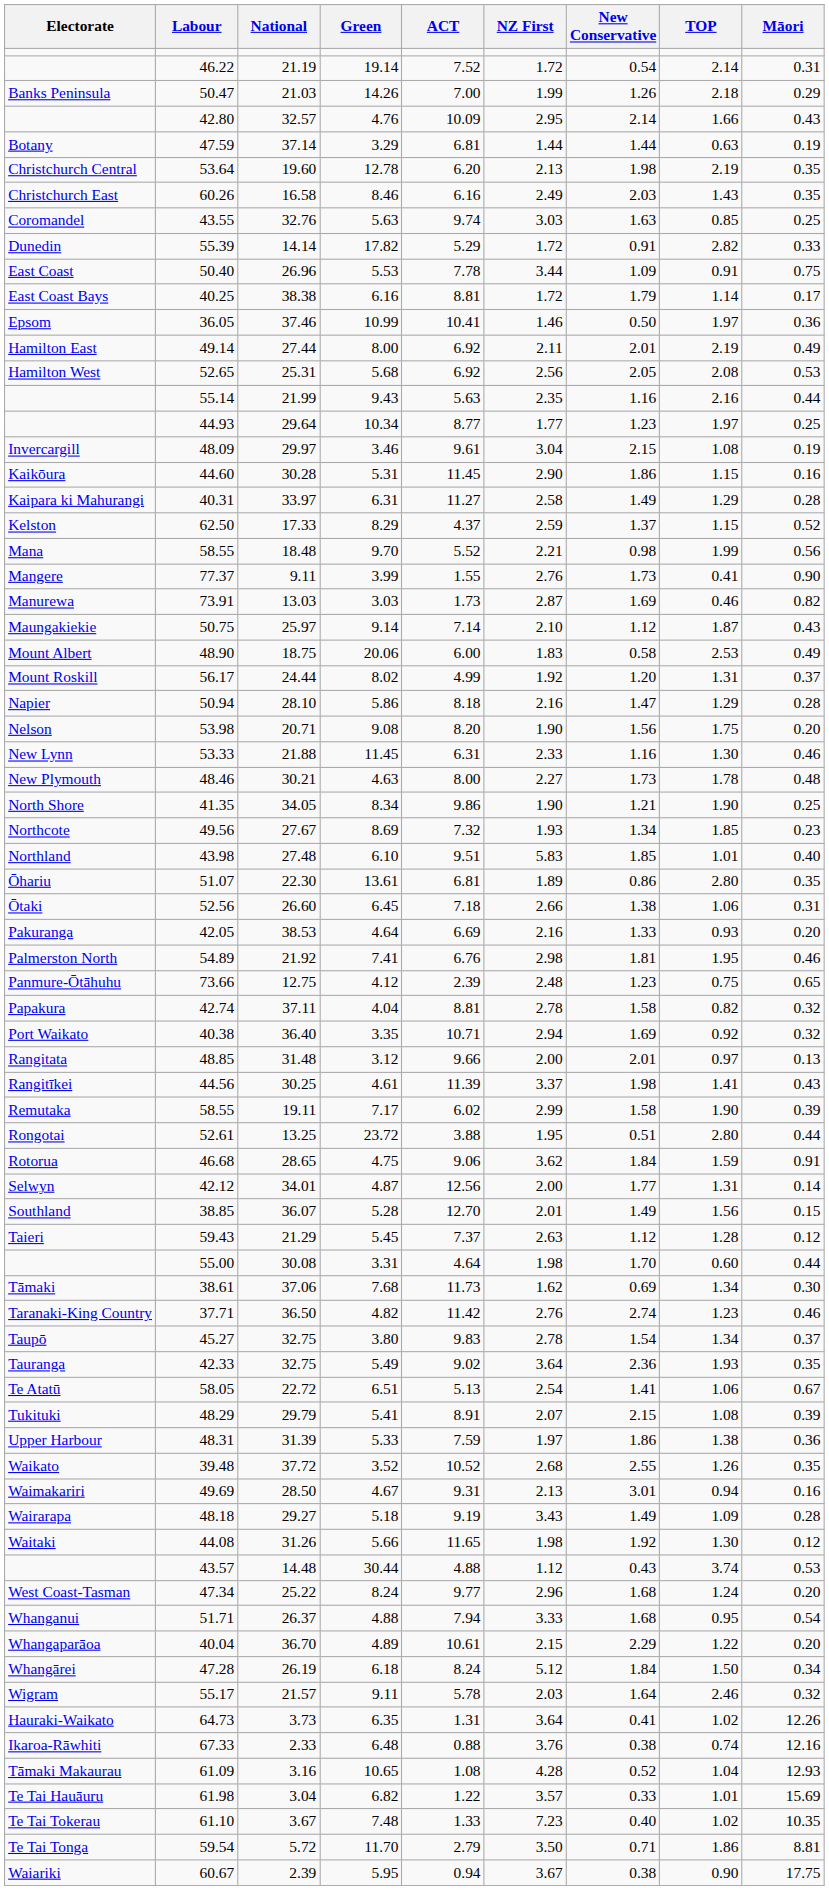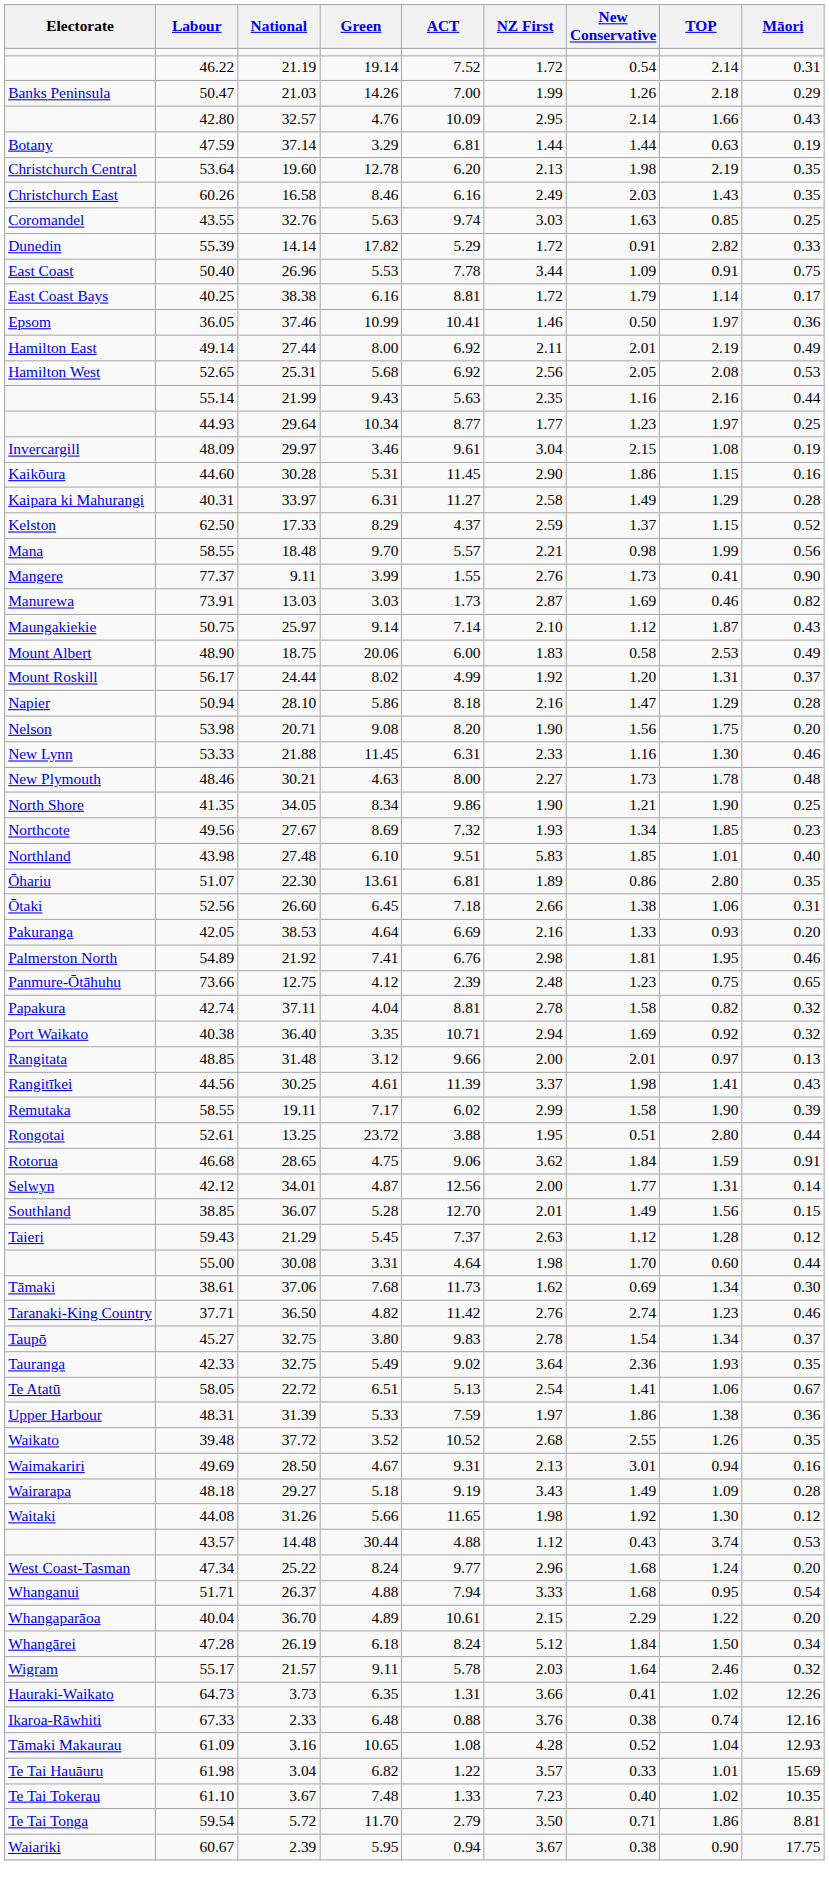Mana | ACT: 5.52 -> 5.57
- row: Tukituki | 48.29 | 29.79 | 5.41 | 8.91 | 2.07 | 2.15 | 1.08 | 0.39
Hauraki-Waikato | NZ First: 3.64 -> 3.66
